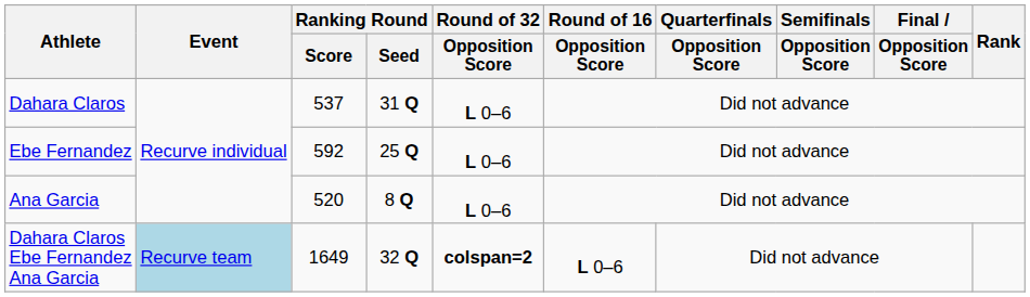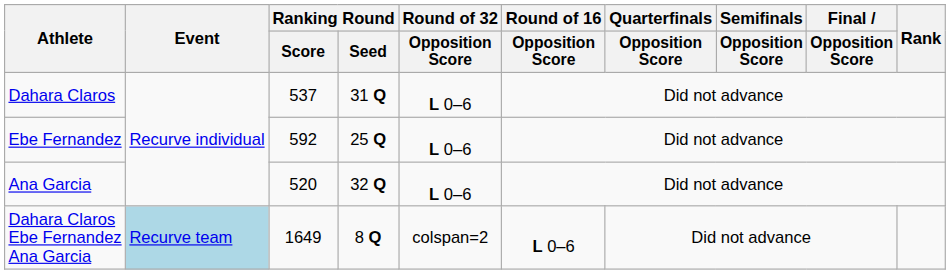Ana Garcia | Ranking Round / Seed: 8 Q -> 32 Q
Dahara Claros Ebe Fernandez Ana Garcia | Ranking Round / Seed: 32 Q -> 8 Q
Dahara Claros Ebe Fernandez Ana Garcia | Round of 32 / Opposition Score: bold -> normal
